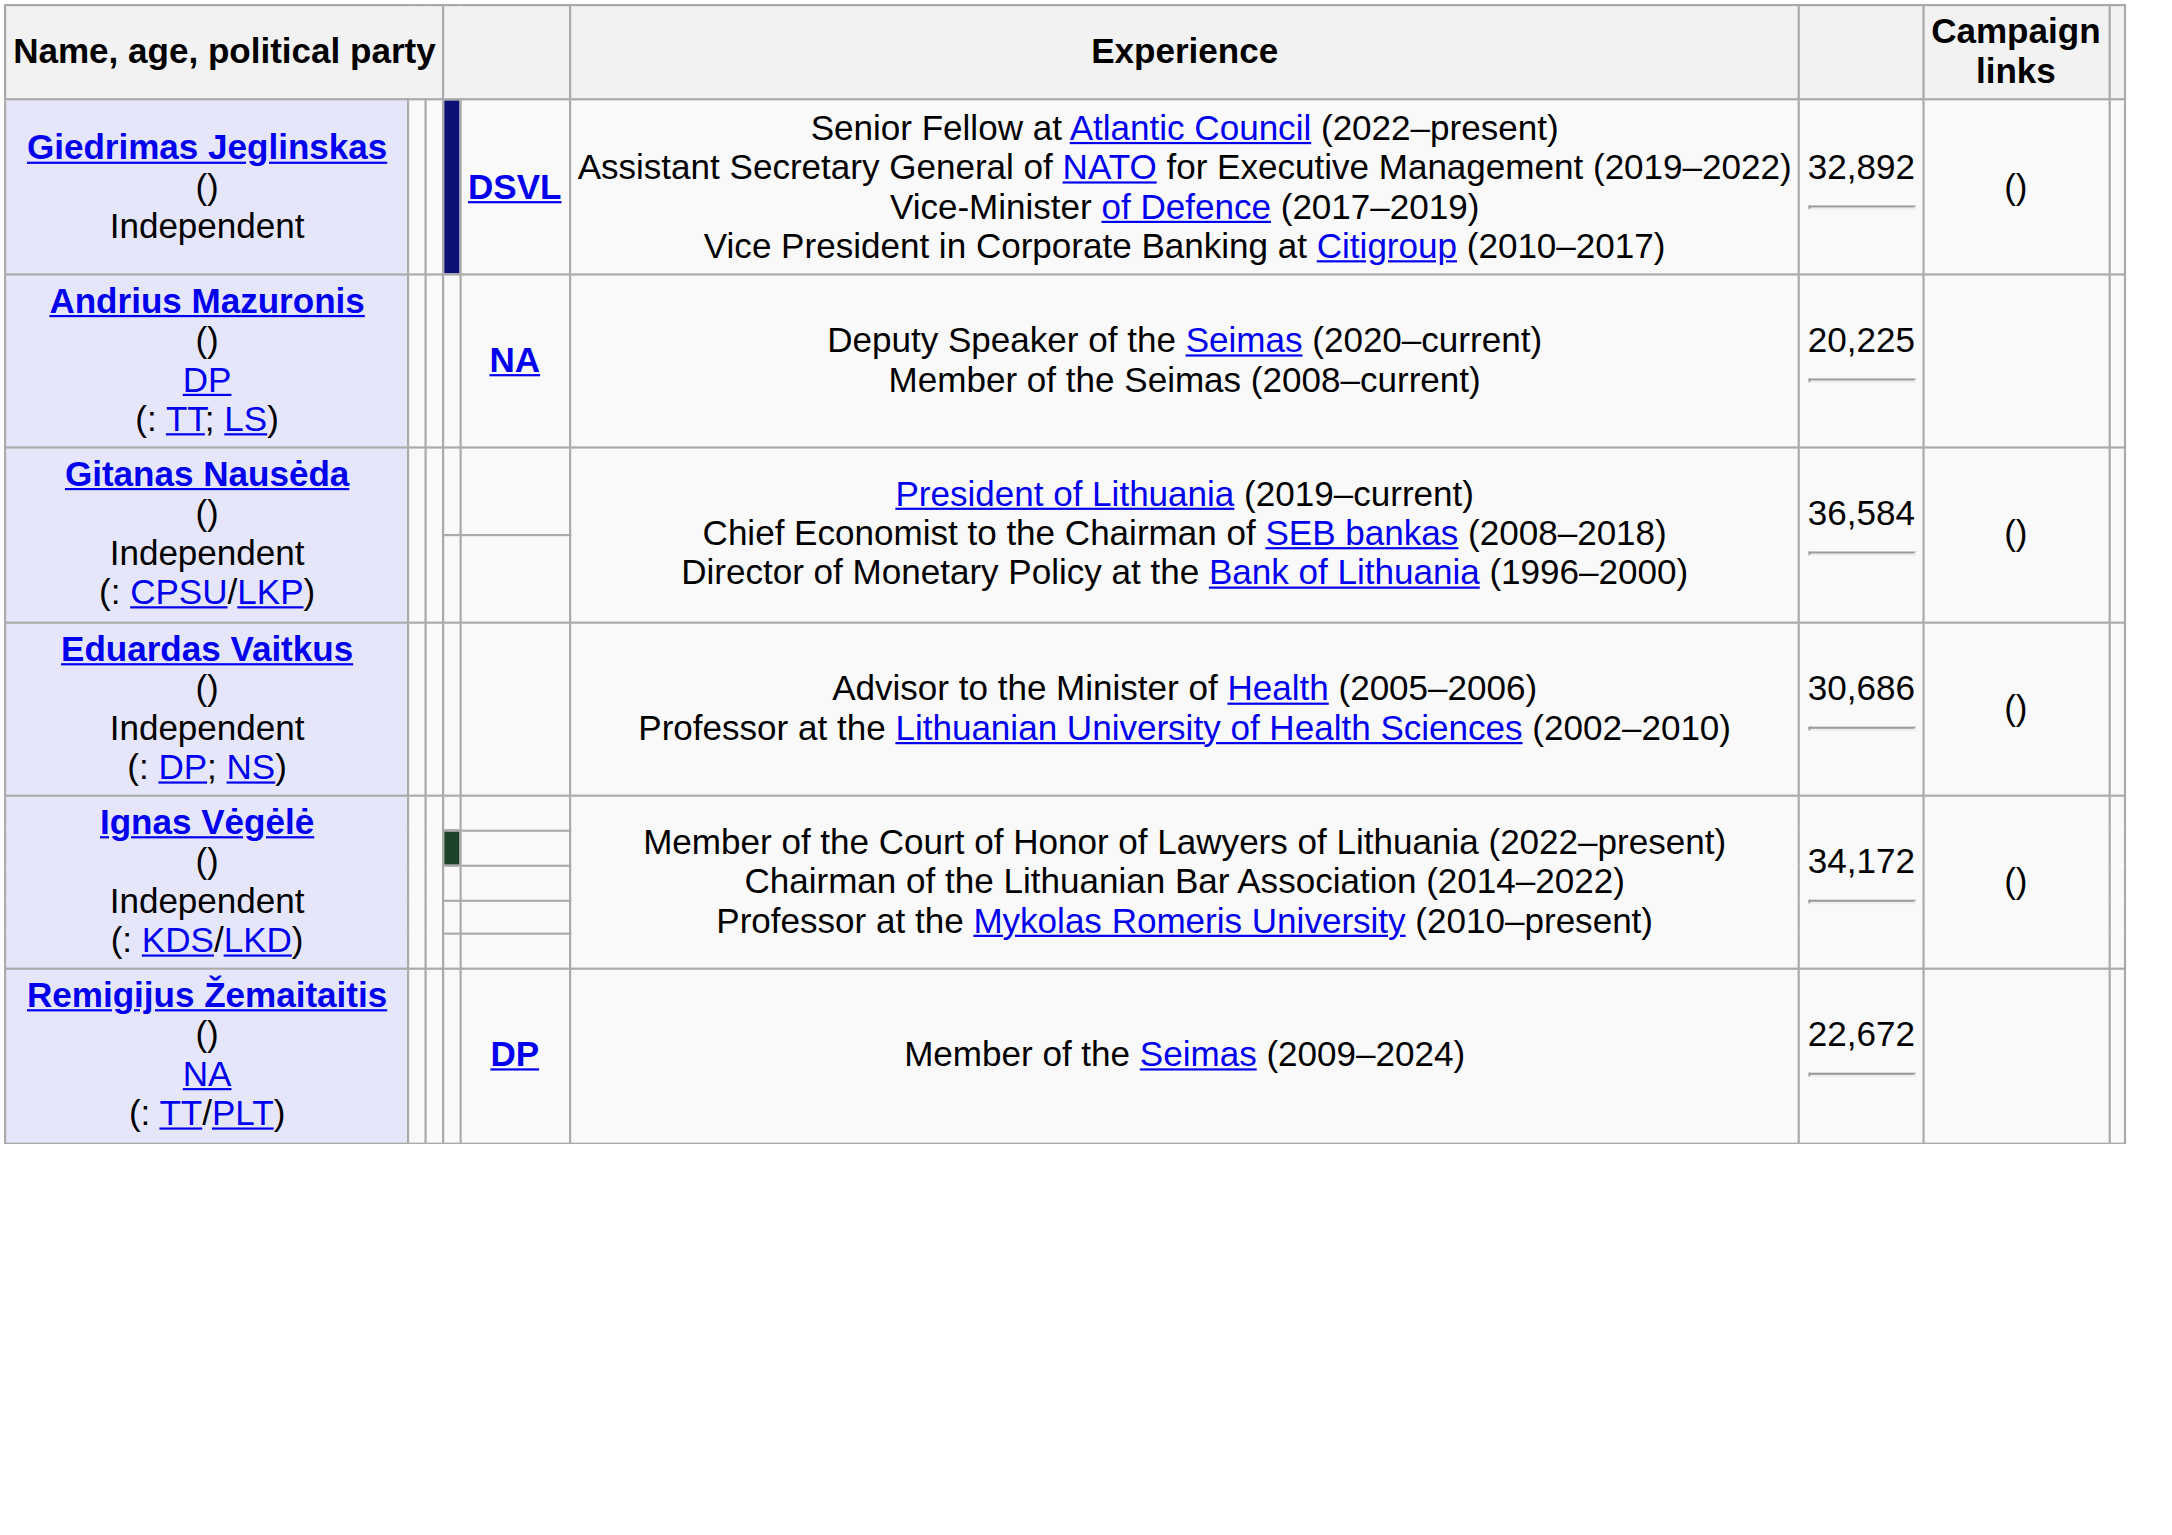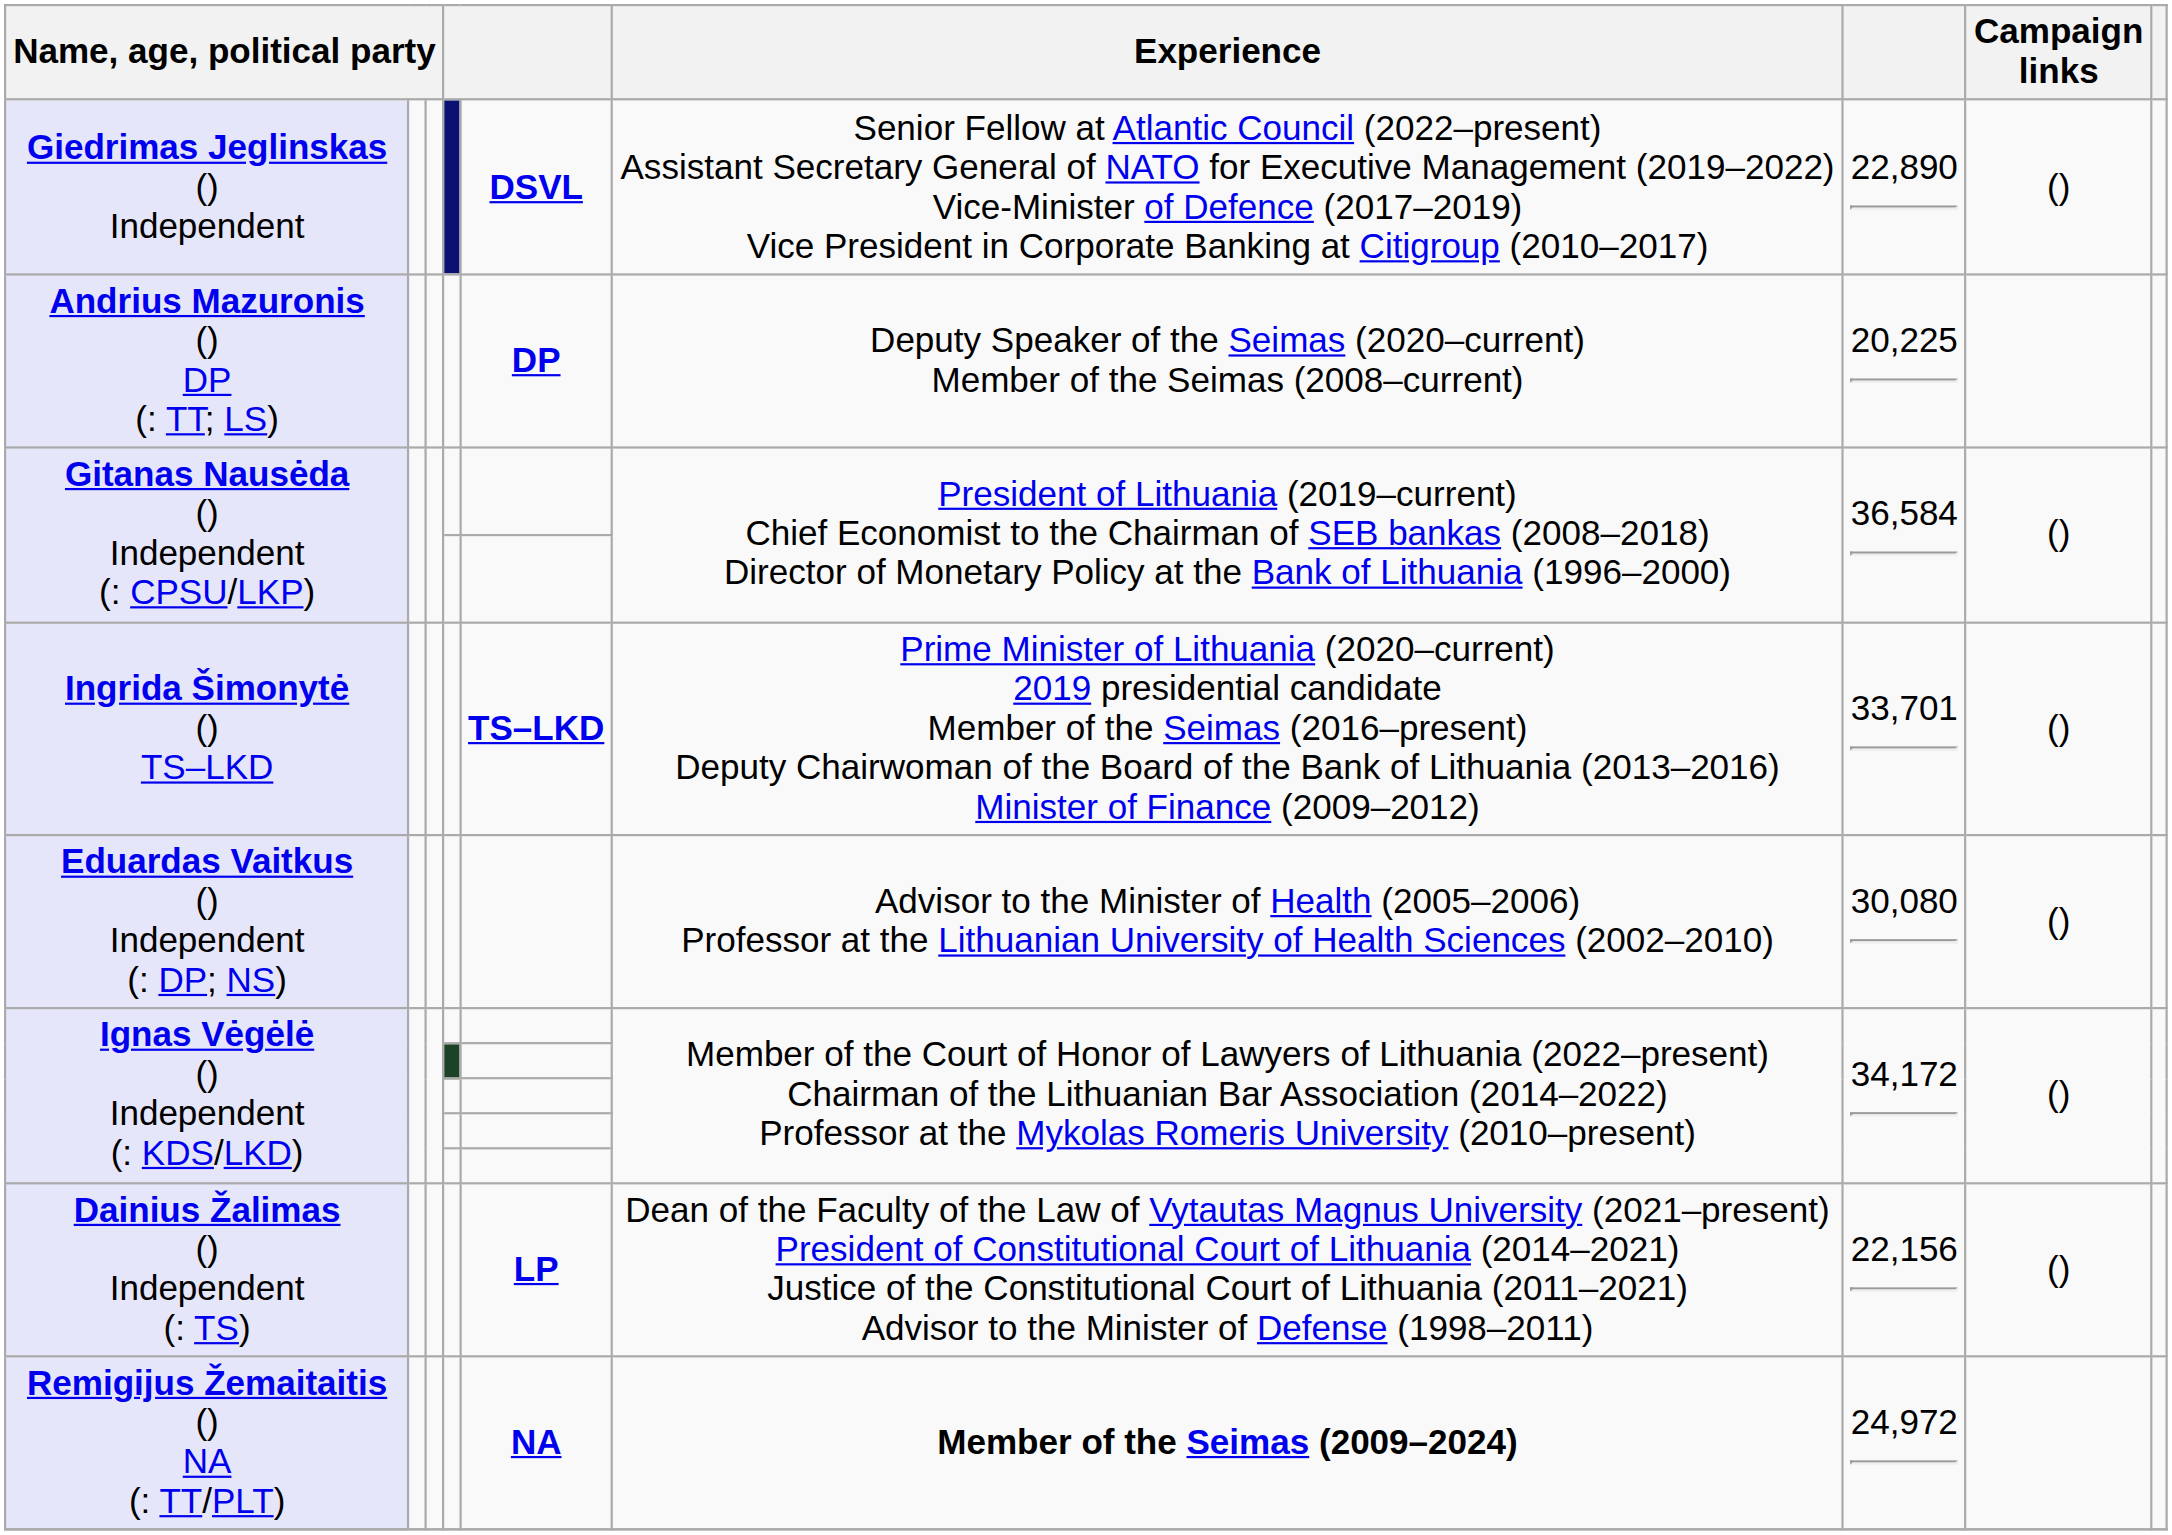Giedrimas Jeglinskas () Independent | column 7: 32,892 -> 22,890
Andrius Mazuronis () DP (: TT; LS) | column 5: NA -> DP
+ row: Ingrida Šimonytė () TS–LKD | TS–LKD | Prime Minister of Lithuania (2020–current) 2019 presidential candidate Member of the Seimas (2016–present) Deputy Chairwoman of the Board of the Bank of Lithuania (2013–2016) Minister of Finance (2009–2012) | 33,701 | ()
Eduardas Vaitkus () Independent (: DP; NS) | column 7: 30,686 -> 30,080
+ row: Dainius Žalimas () Independent (: TS) | LP | Dean of the Faculty of the Law of Vytautas Magnus University (2021–present) President of Constitutional Court of Lithuania (2014–2021) Justice of the Constitutional Court of Lithuania (2011–2021) Advisor to the Minister of Defense (1998–2011) | 22,156 | ()
Remigijus Žemaitaitis () NA (: TT/PLT) | column 5: DP -> NA
Remigijus Žemaitaitis () NA (: TT/PLT) | Experience: normal -> bold
Remigijus Žemaitaitis () NA (: TT/PLT) | column 7: 22,672 -> 24,972
